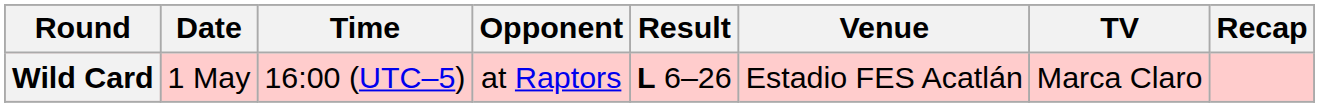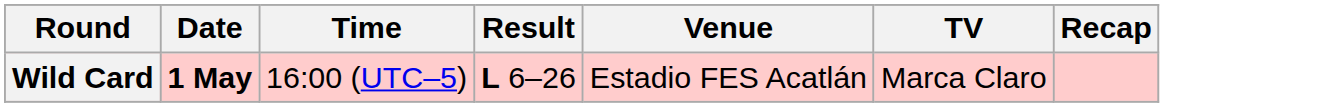- column: Opponent | at Raptors
Wild Card | Date: normal -> bold
